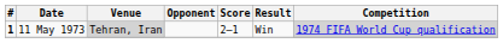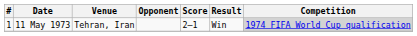11 May 1973 | #: bold -> normal
11 May 1973 | Venue: lightgrey background -> no background
